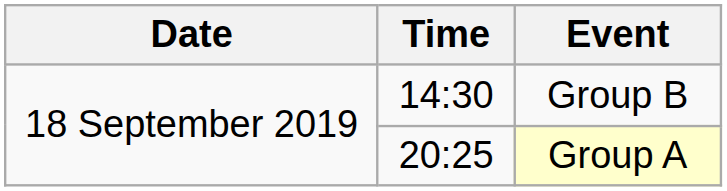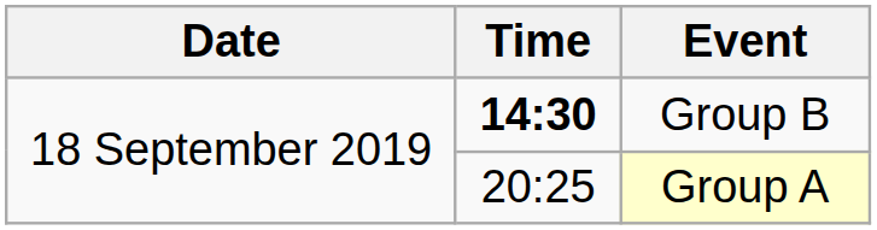Group B | Time: normal -> bold
